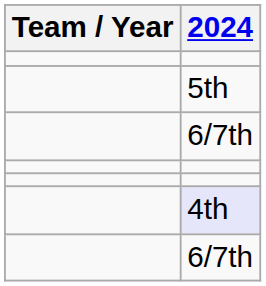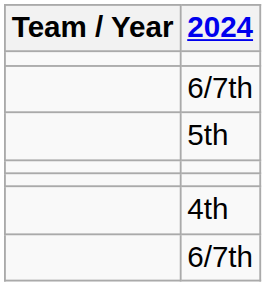row 3 | 2024: 5th -> 6/7th
row 4 | 2024: 6/7th -> 5th
row 7 | 2024: lavender background -> no background
